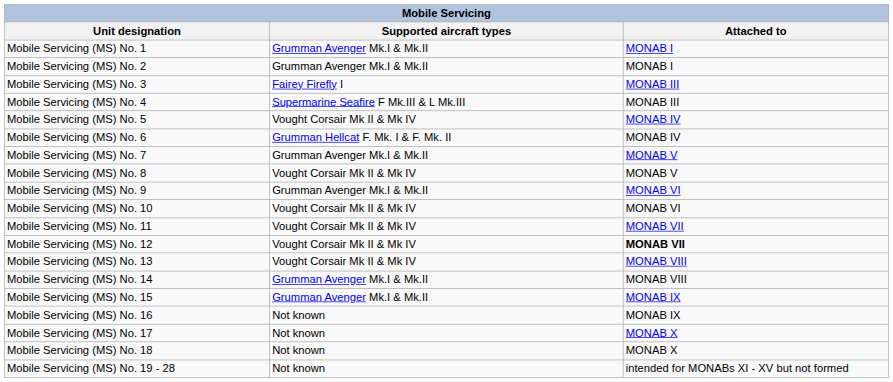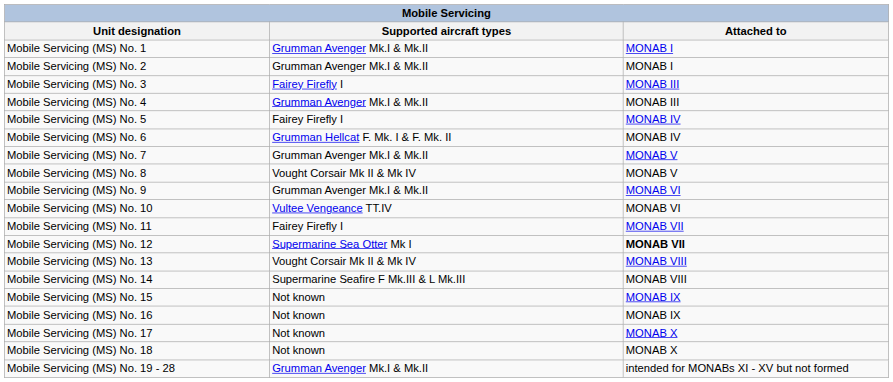Mobile Servicing (MS) No. 4 | Supported aircraft types: Supermarine Seafire F Mk.III & L Mk.III -> Grumman Avenger Mk.I & Mk.II
Mobile Servicing (MS) No. 5 | Supported aircraft types: Vought Corsair Mk II & Mk IV -> Fairey Firefly I
Mobile Servicing (MS) No. 10 | Supported aircraft types: Vought Corsair Mk II & Mk IV -> Vultee Vengeance TT.IV
Mobile Servicing (MS) No. 11 | Supported aircraft types: Vought Corsair Mk II & Mk IV -> Fairey Firefly I
Mobile Servicing (MS) No. 12 | Supported aircraft types: Vought Corsair Mk II & Mk IV -> Supermarine Sea Otter Mk I
Mobile Servicing (MS) No. 14 | Supported aircraft types: Grumman Avenger Mk.I & Mk.II -> Supermarine Seafire F Mk.III & L Mk.III
Mobile Servicing (MS) No. 15 | Supported aircraft types: Grumman Avenger Mk.I & Mk.II -> Not known
Mobile Servicing (MS) No. 19 - 28 | Supported aircraft types: Not known -> Grumman Avenger Mk.I & Mk.II
